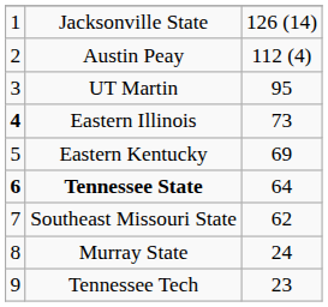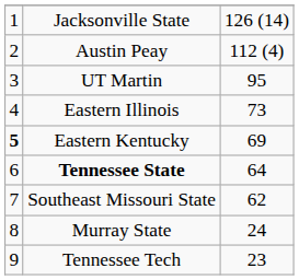Eastern Illinois | column 1: bold -> normal
Eastern Kentucky | column 1: normal -> bold
Tennessee State | column 1: bold -> normal
